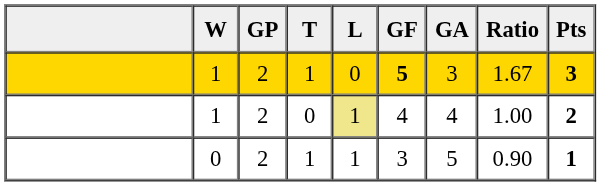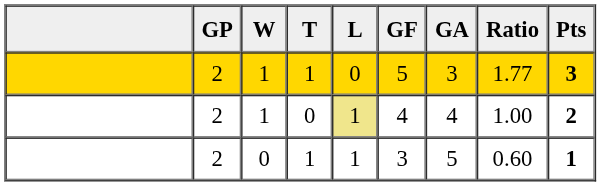columns swapped: GP <-> W
row 2 | GF: bold -> normal
row 2 | Ratio: 1.67 -> 1.77
row 4 | Ratio: 0.90 -> 0.60
